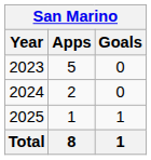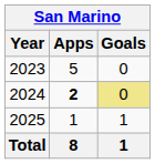2024 | Apps: normal -> bold
2024 | Goals: no background -> khaki background
